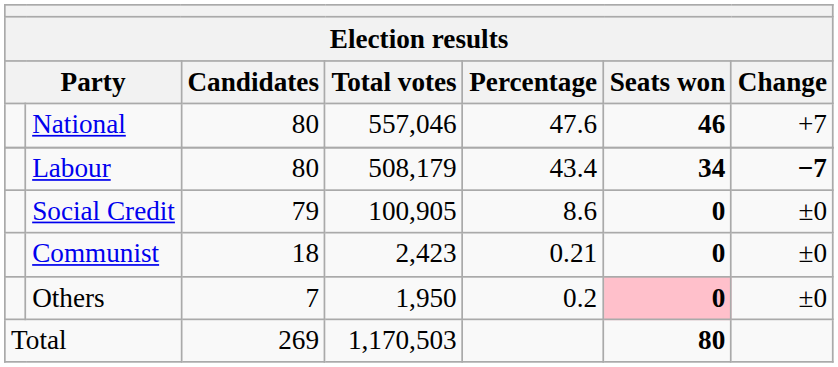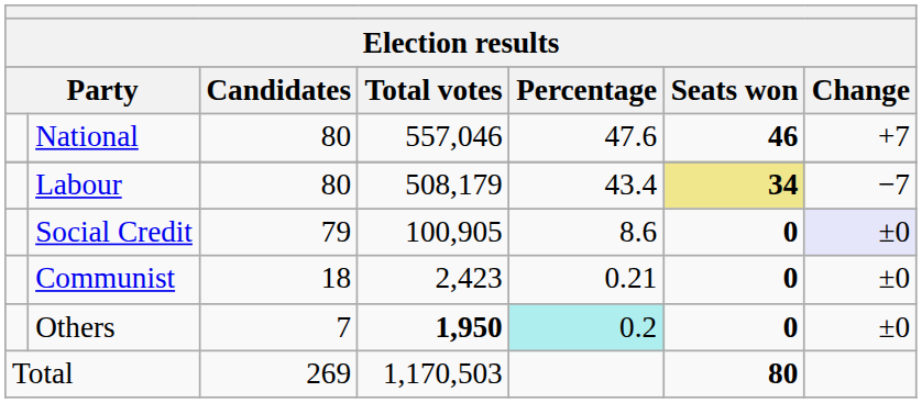Labour | Seats won: no background -> khaki background
Labour | Change: bold -> normal
Social Credit | Change: no background -> lavender background
Others | Total votes: normal -> bold
Others | Percentage: no background -> paleturquoise background
Others | Seats won: pink background -> no background
